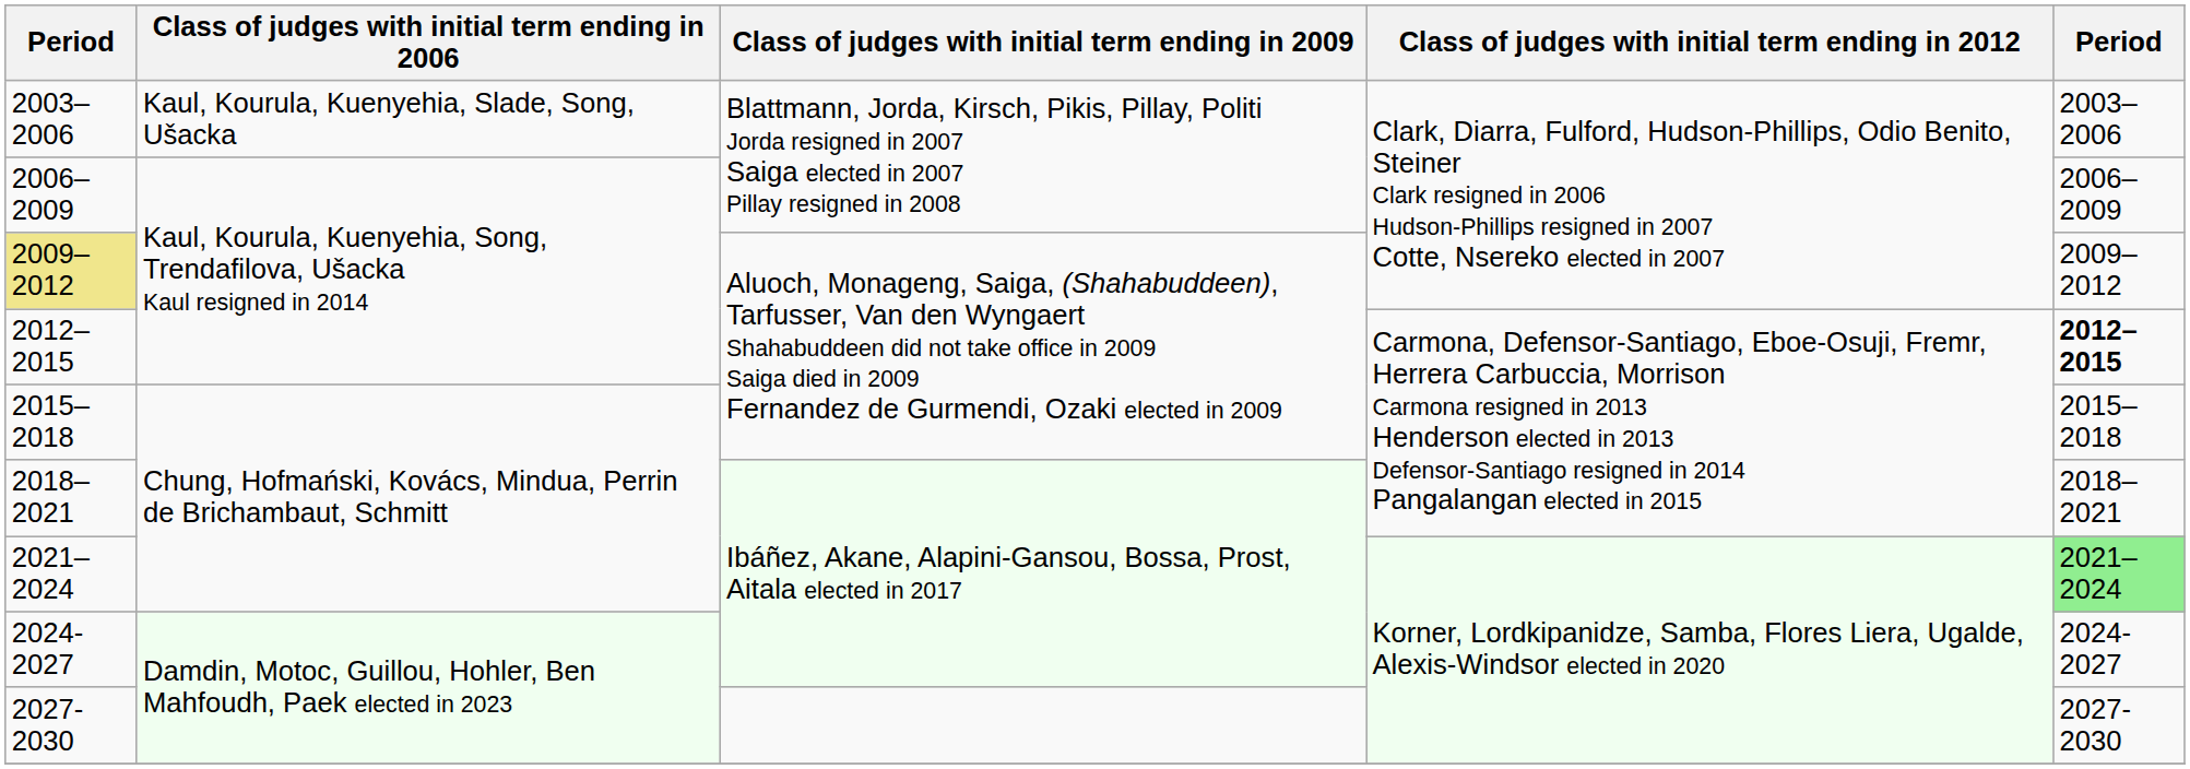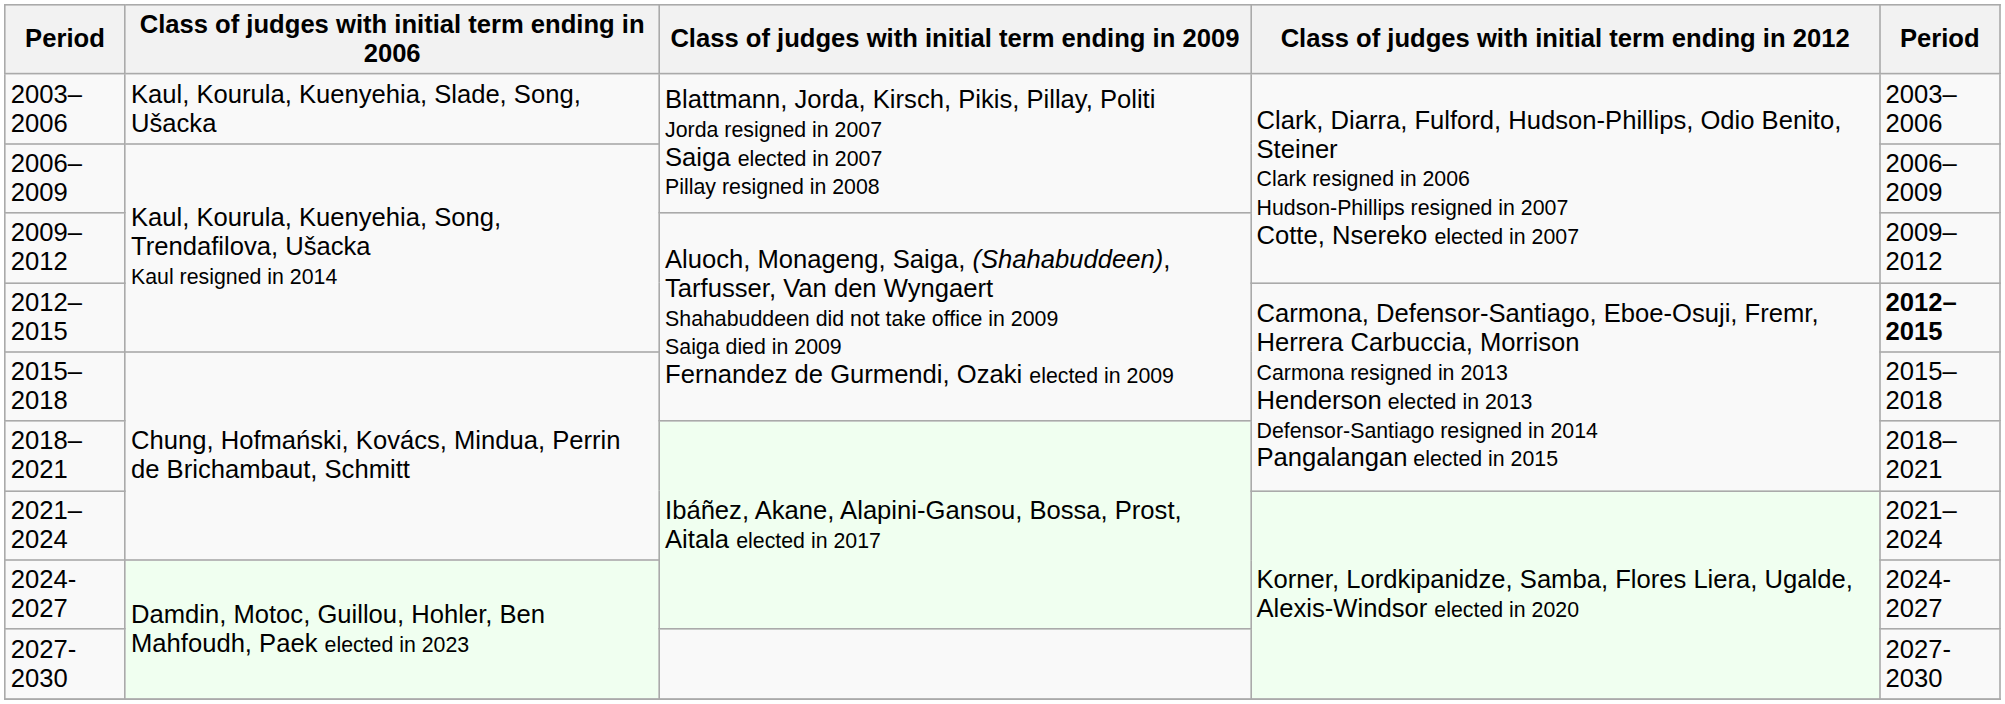row 4 | column 1: khaki background -> no background
row 8 | column 5: lightgreen background -> no background
